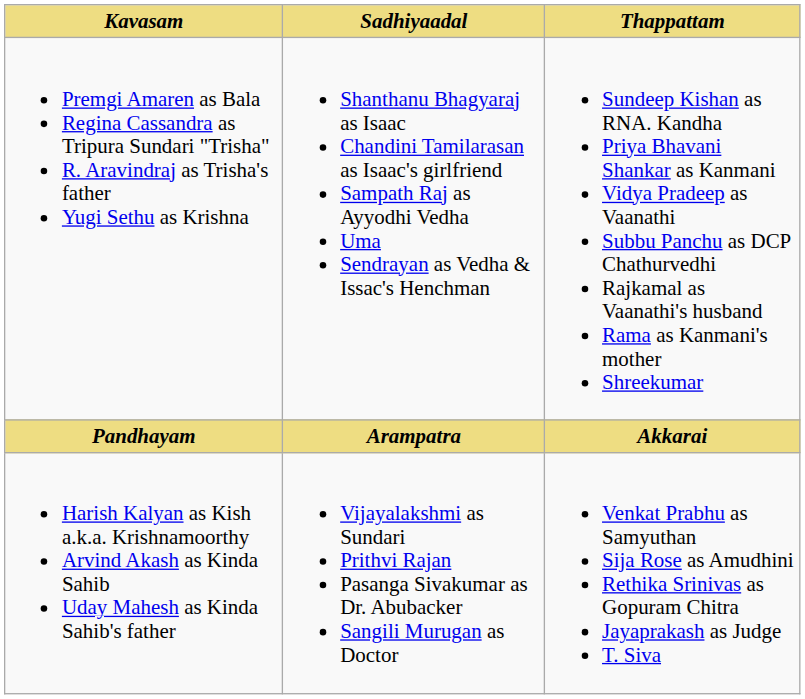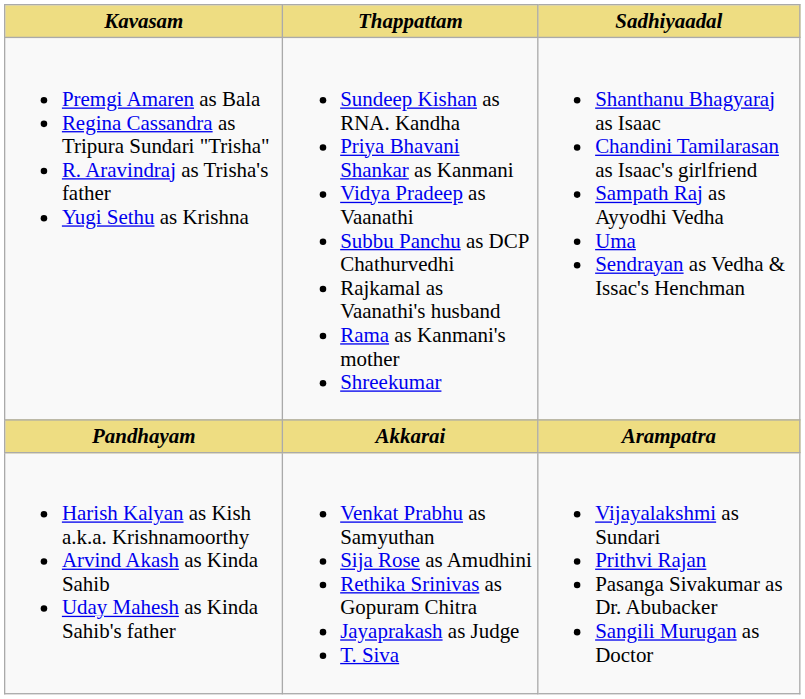columns swapped: Sadhiyaadal <-> Thappattam
